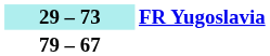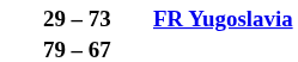FR Yugoslavia | column 1: paleturquoise background -> no background
